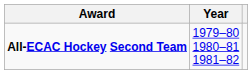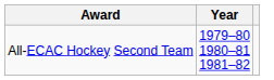row 2 | Award: bold -> normal
